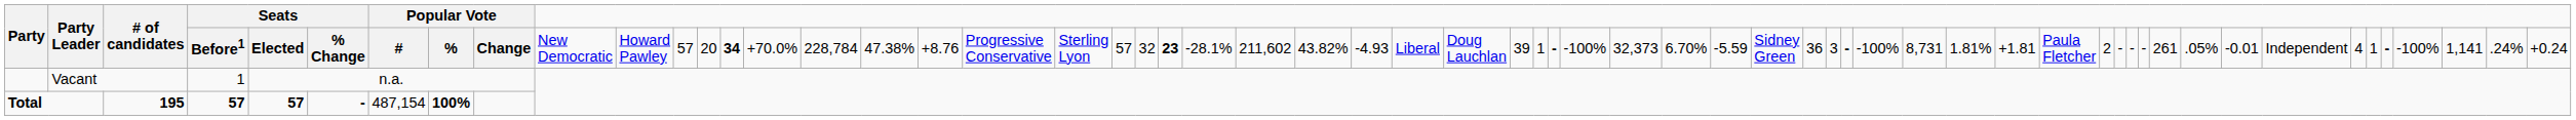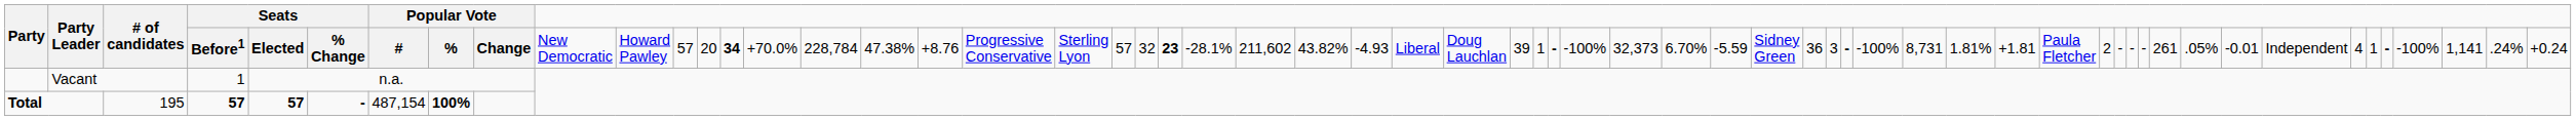row 4 | # of candidates: bold -> normal
